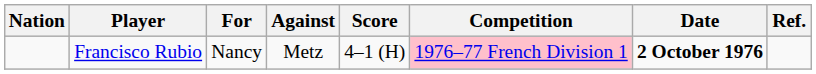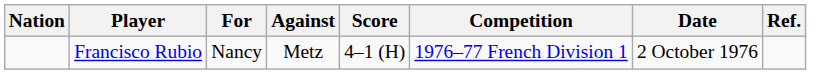Francisco Rubio | Competition: pink background -> no background
Francisco Rubio | Date: bold -> normal
